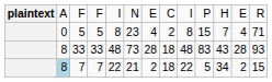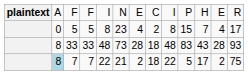row 2 | column 13: 71 -> 17
row 4 | column 11: 34 -> 17
row 4 | column 13: 15 -> 75
